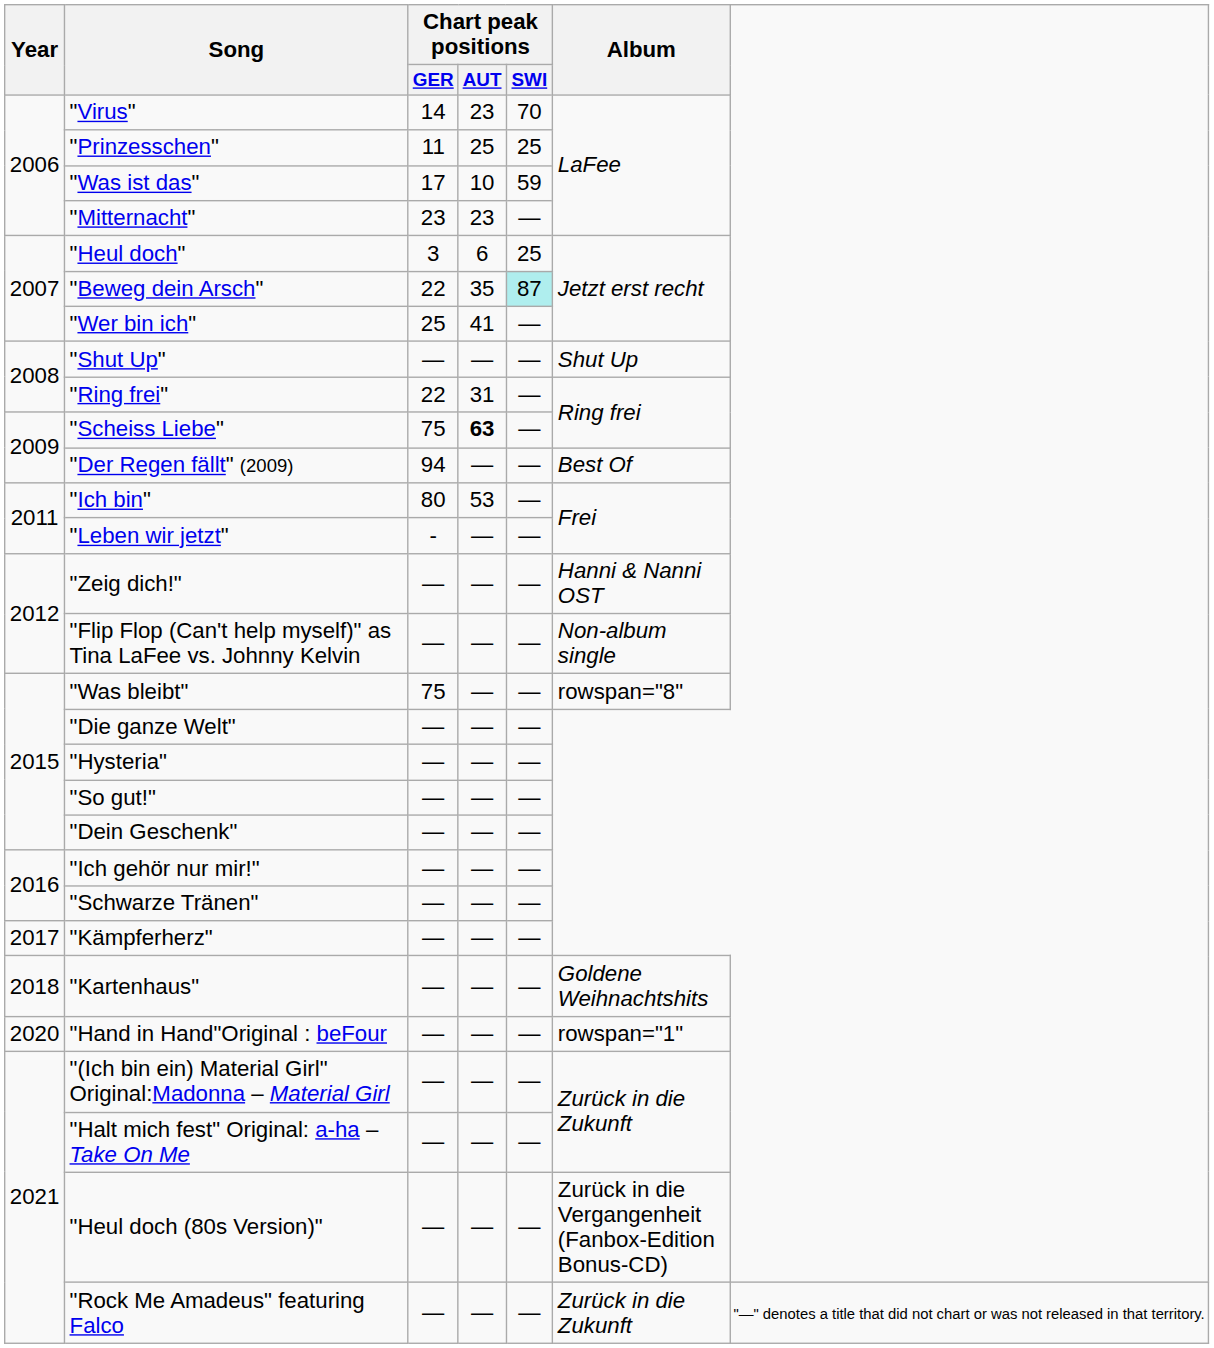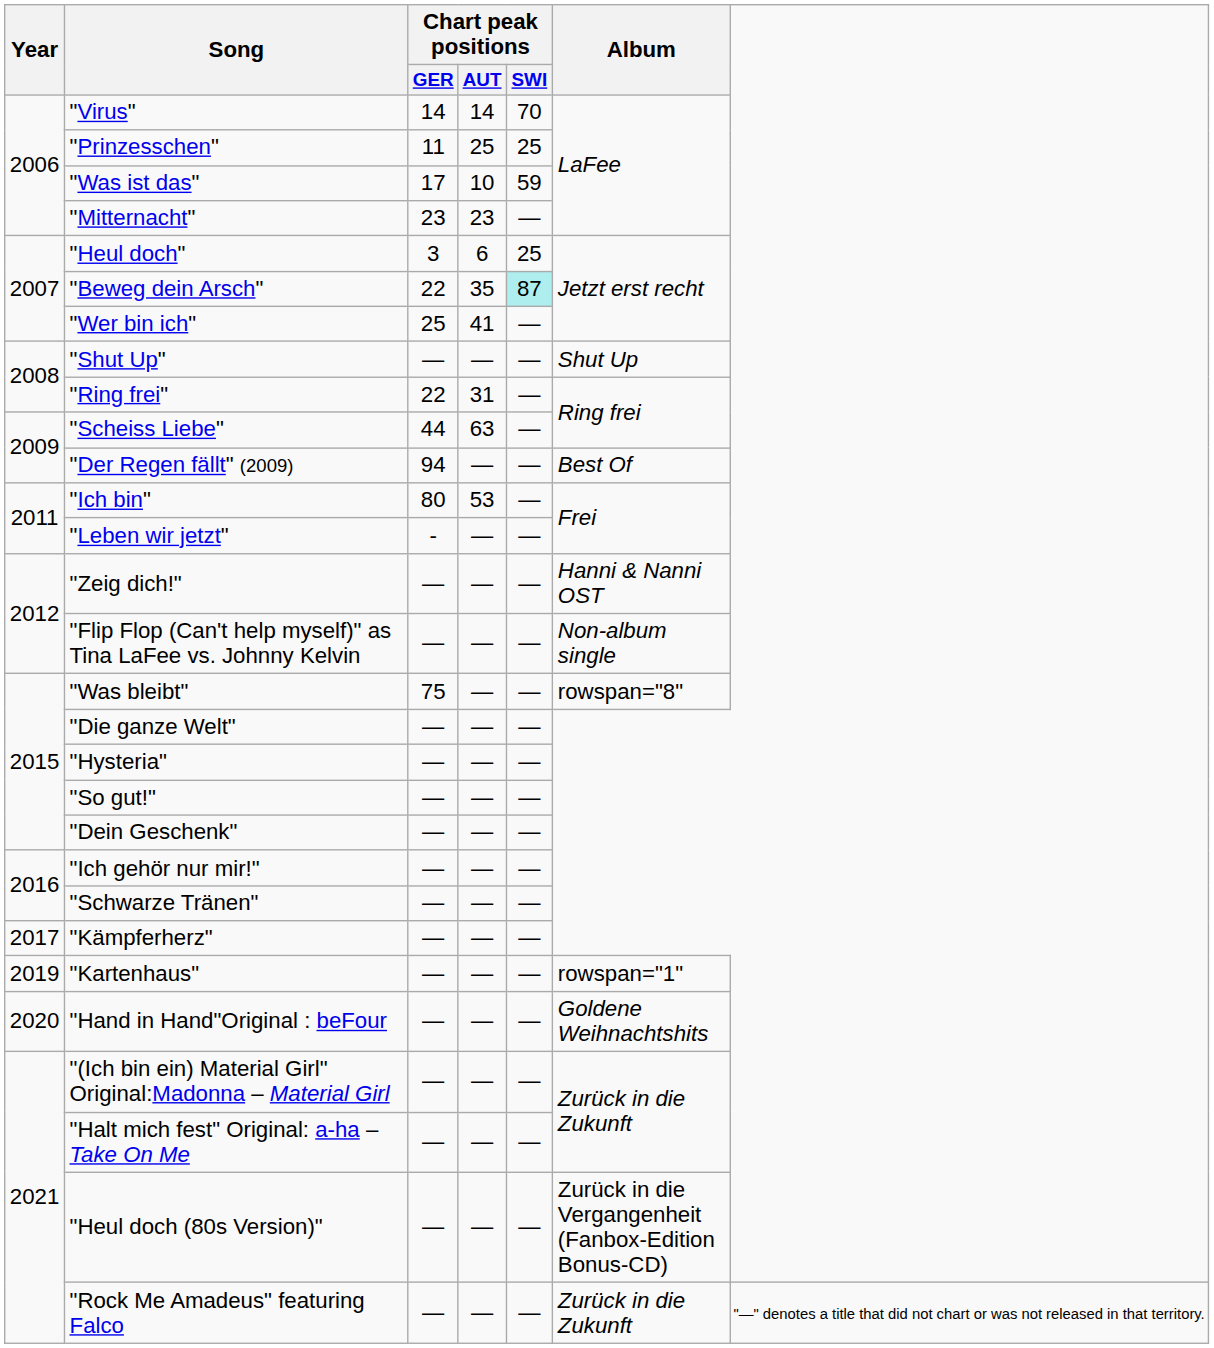"Virus" | Chart peak positions / AUT: 23 -> 14
"Scheiss Liebe" | Chart peak positions / GER: 75 -> 44
"Scheiss Liebe" | Chart peak positions / AUT: bold -> normal
"Kartenhaus" | Year: 2018 -> 2019
"Kartenhaus" | Album: Goldene Weihnachtshits -> rowspan="1"
"Hand in Hand"Original : beFour | Album: rowspan="1" -> Goldene Weihnachtshits
